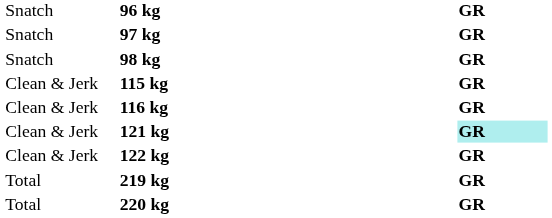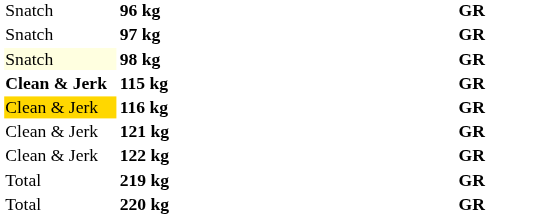98 kg | column 1: no background -> lightyellow background
115 kg | column 1: normal -> bold
116 kg | column 1: no background -> gold background
121 kg | column 3: paleturquoise background -> no background
